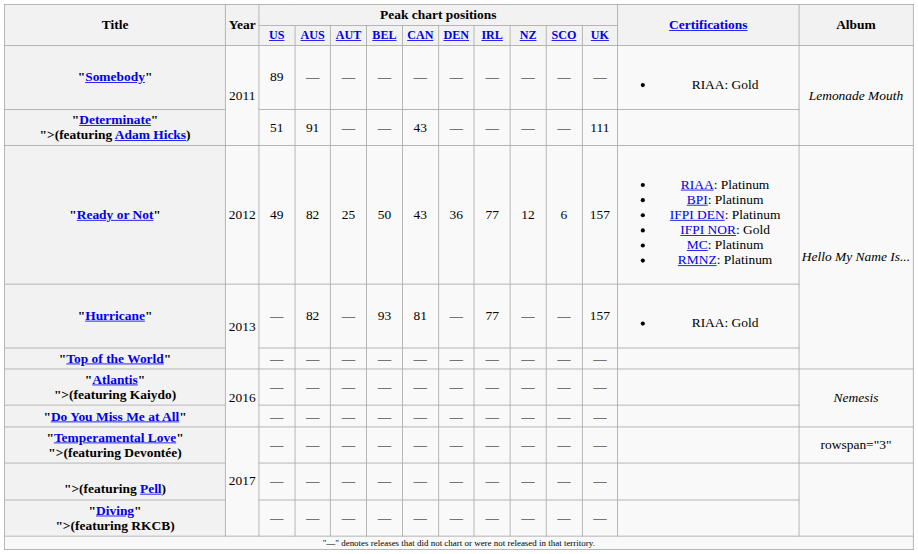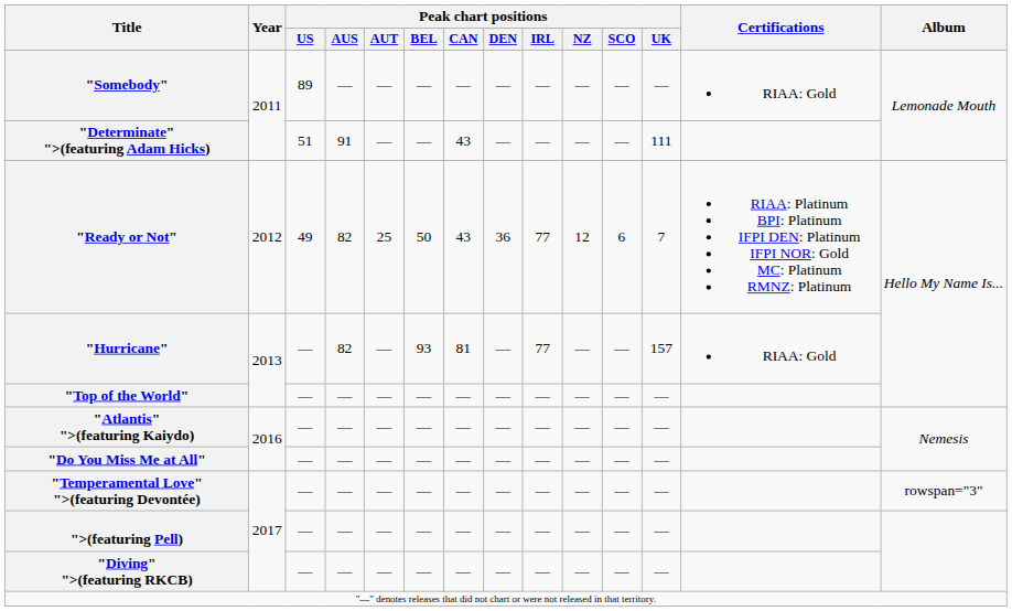"Ready or Not" | Peak chart positions / UK: 157 -> 7
